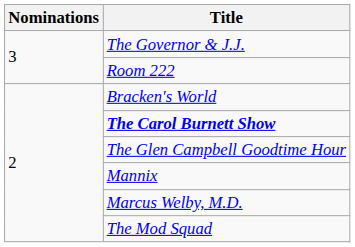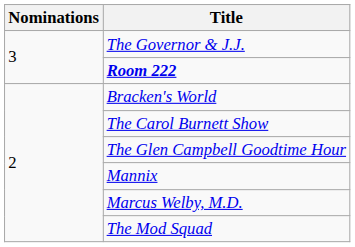Room 222 | Title: normal -> bold
The Carol Burnett Show | Title: bold -> normal
